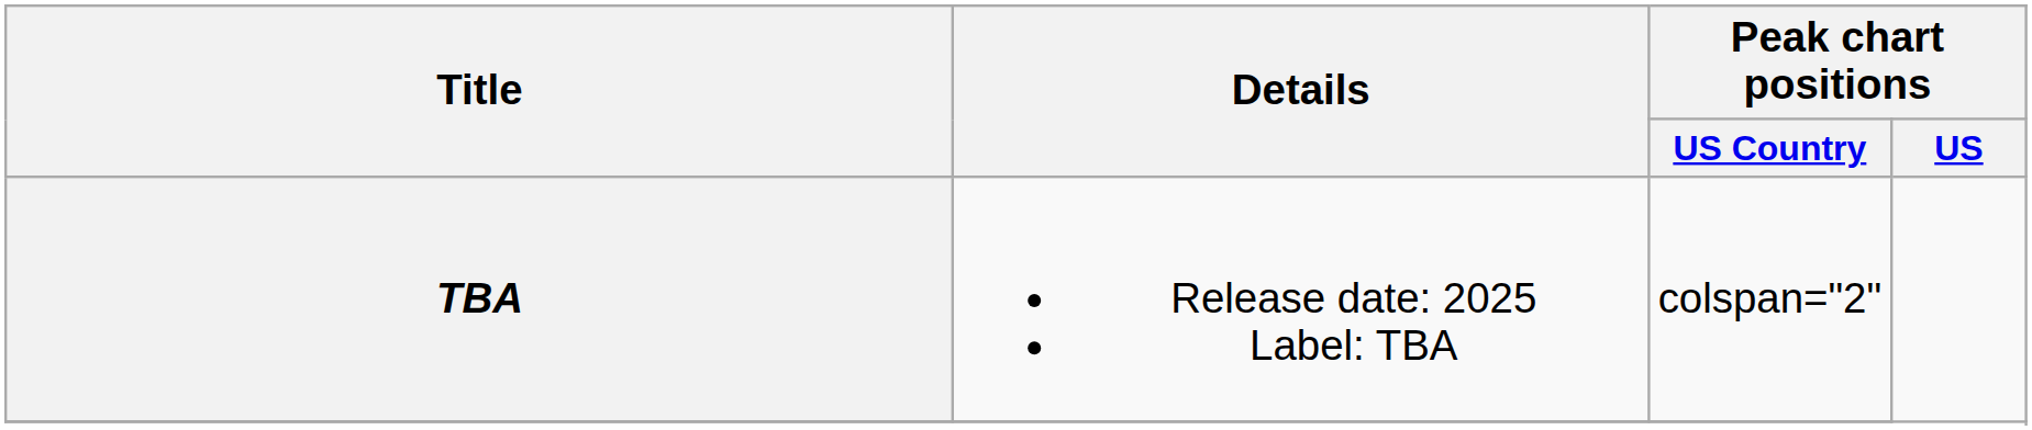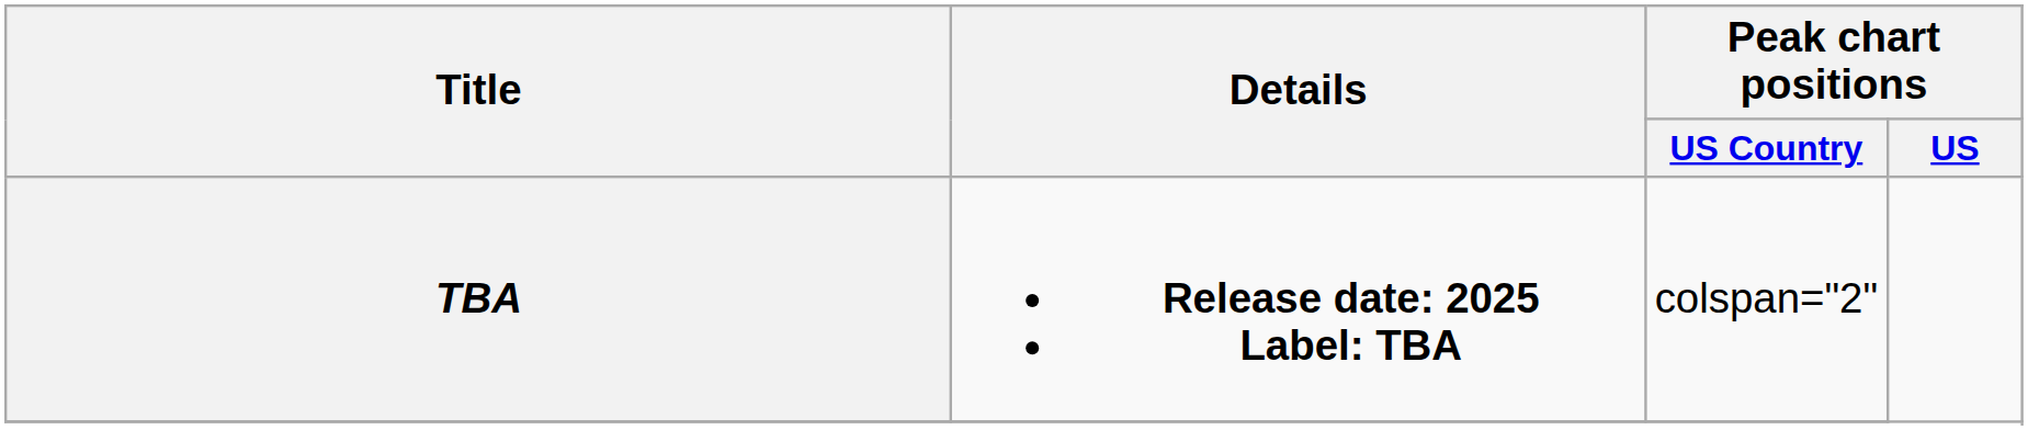TBA | Details: normal -> bold
